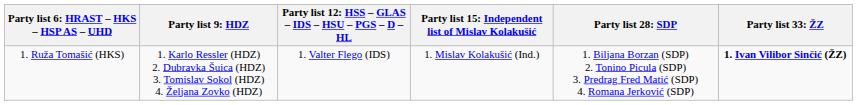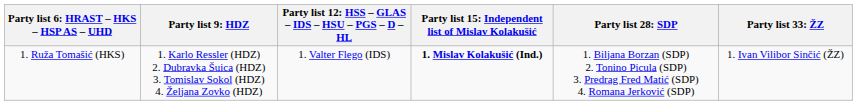1. Ruža Tomašić (HKS) | column 4: normal -> bold
1. Ruža Tomašić (HKS) | column 6: bold -> normal
